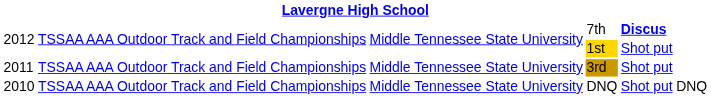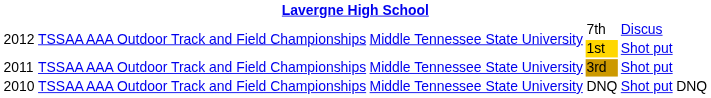7th | column 5: bold -> normal
